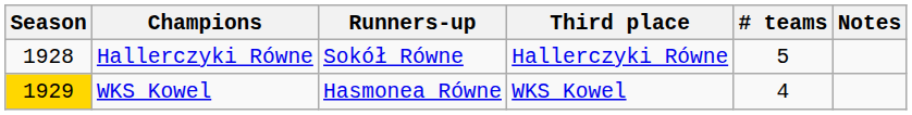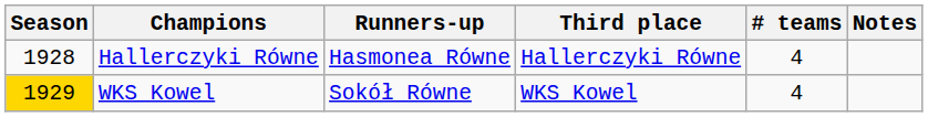row 2 | Runners-up: Sokół Równe -> Hasmonea Równe
row 2 | # teams: 5 -> 4
row 3 | Runners-up: Hasmonea Równe -> Sokół Równe
